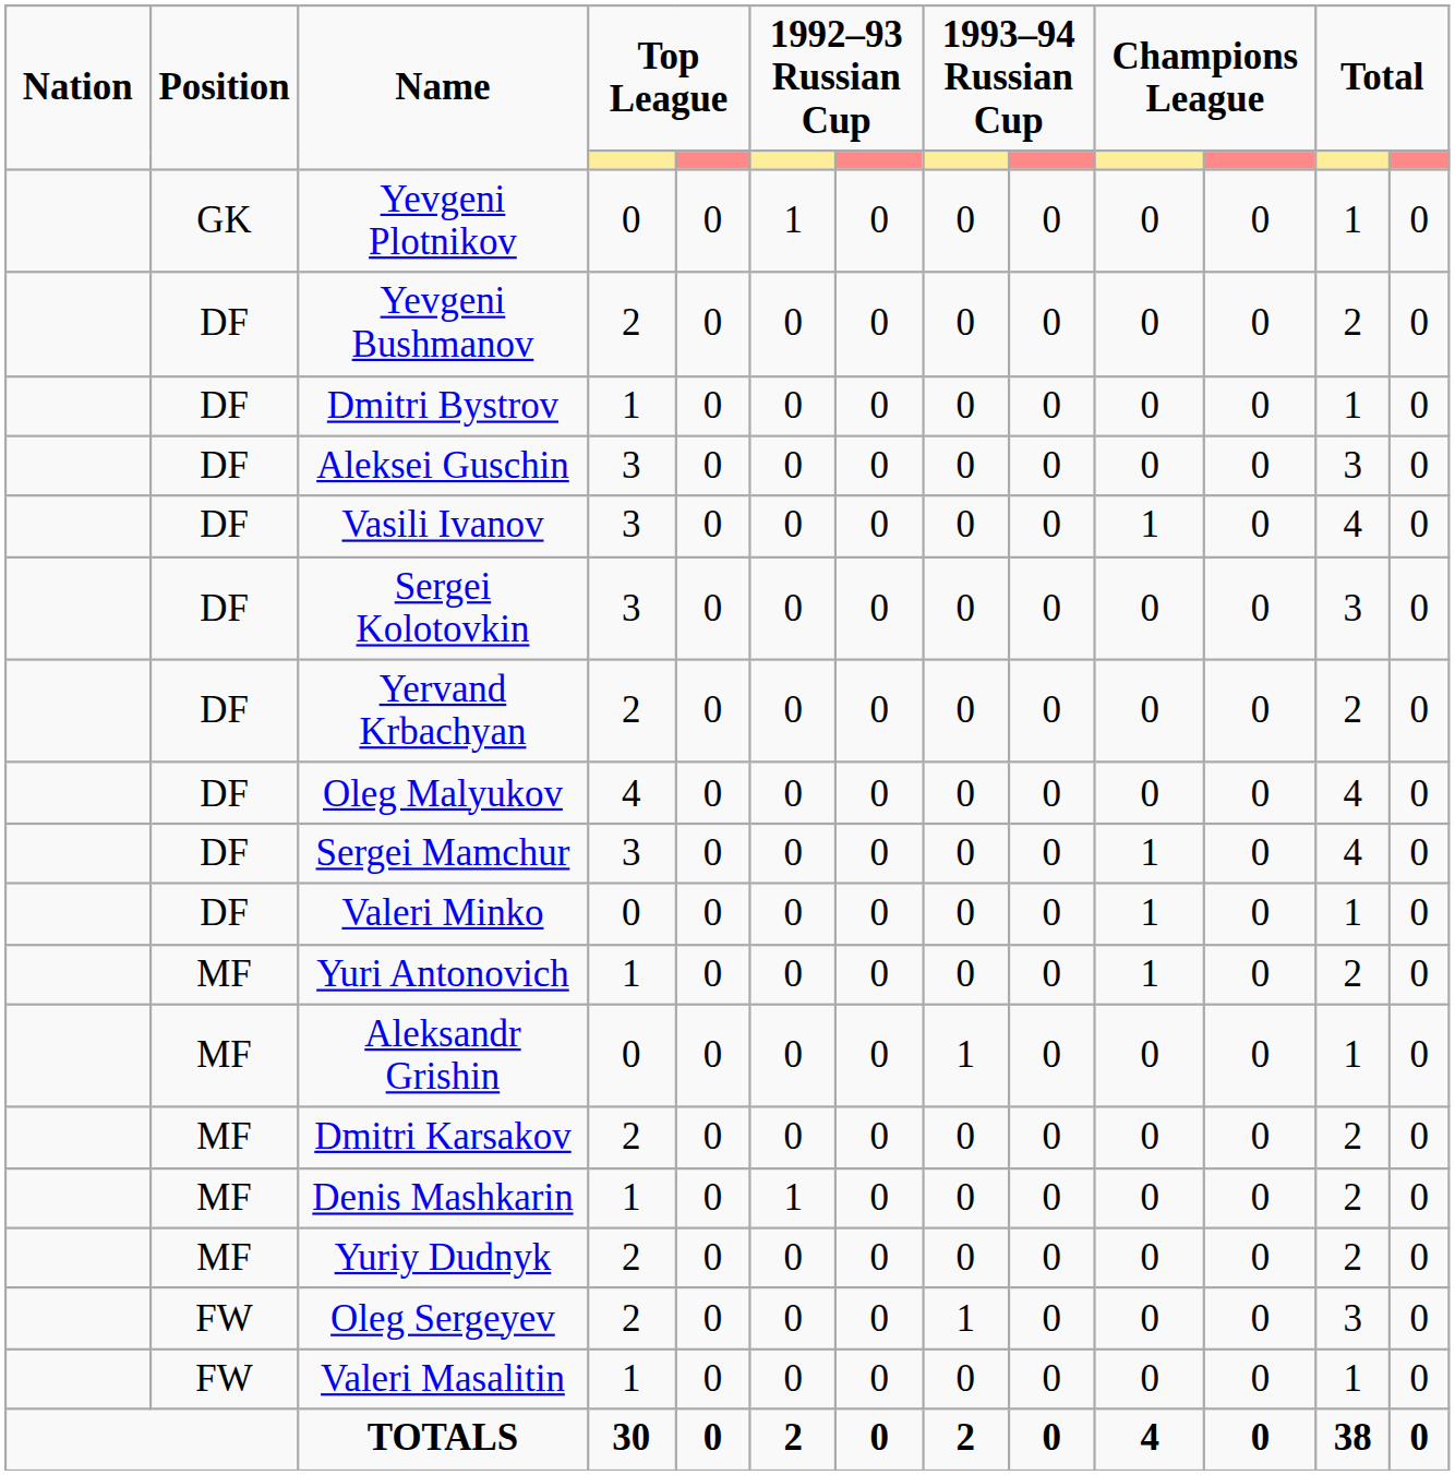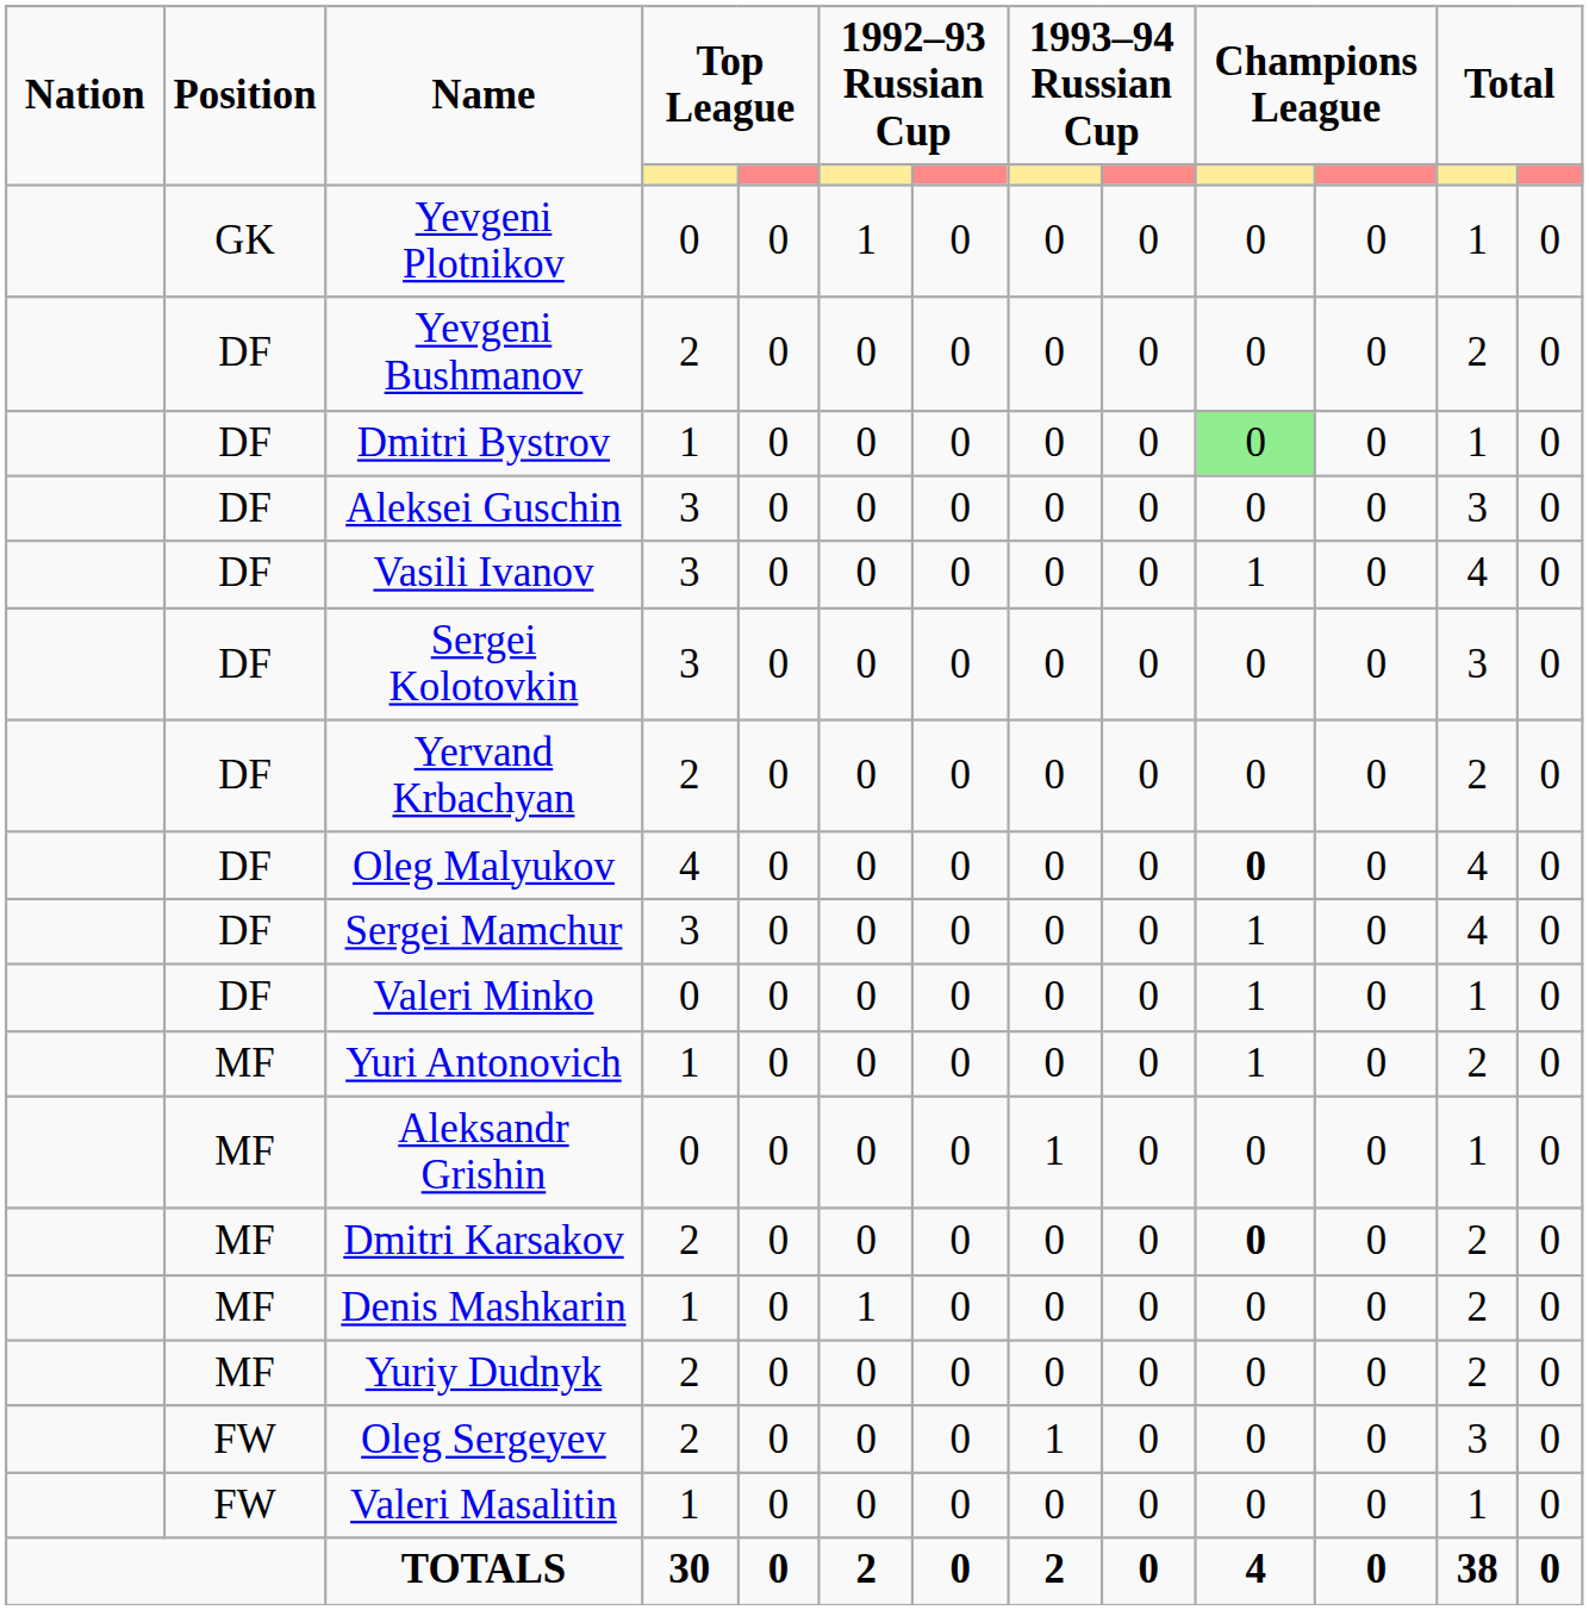Dmitri Bystrov | column 10: no background -> lightgreen background
Oleg Malyukov | column 10: normal -> bold
Dmitri Karsakov | column 10: normal -> bold
